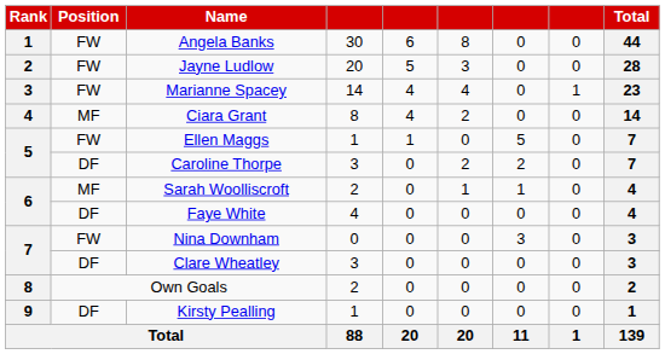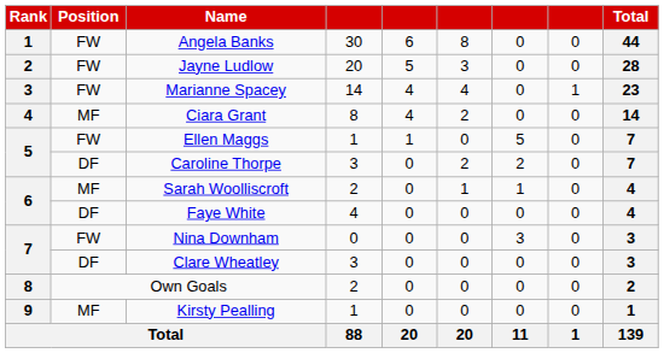Kirsty Pealling | Position: DF -> MF
